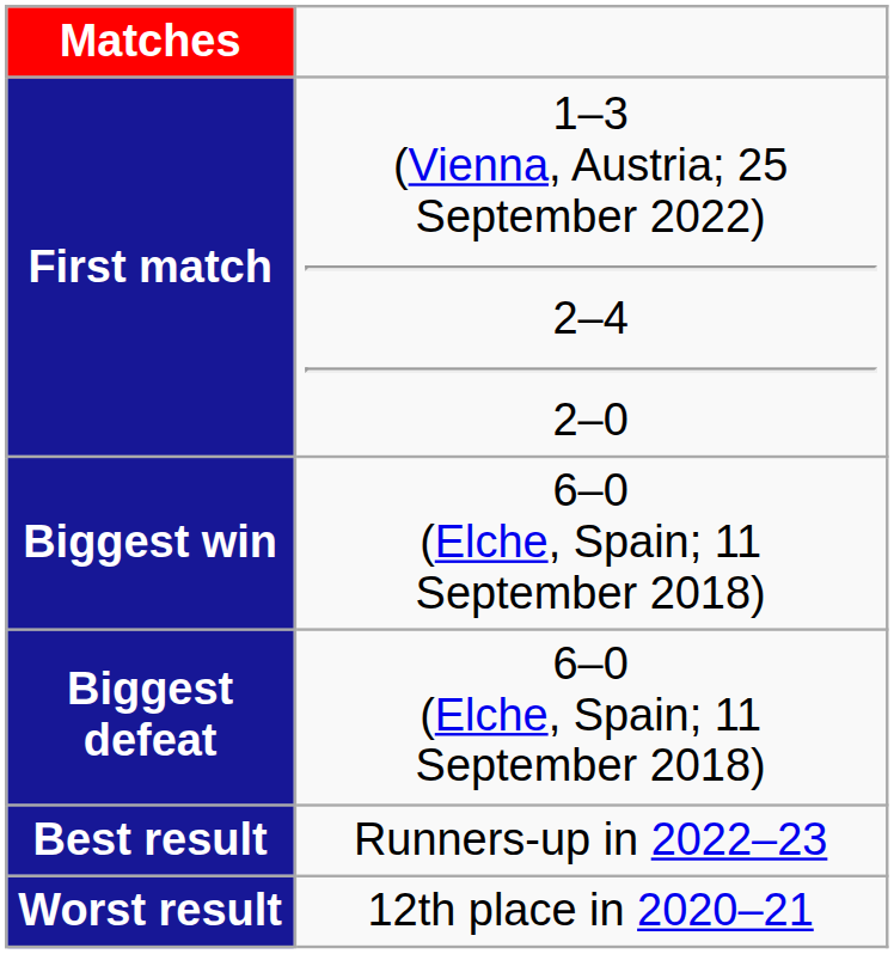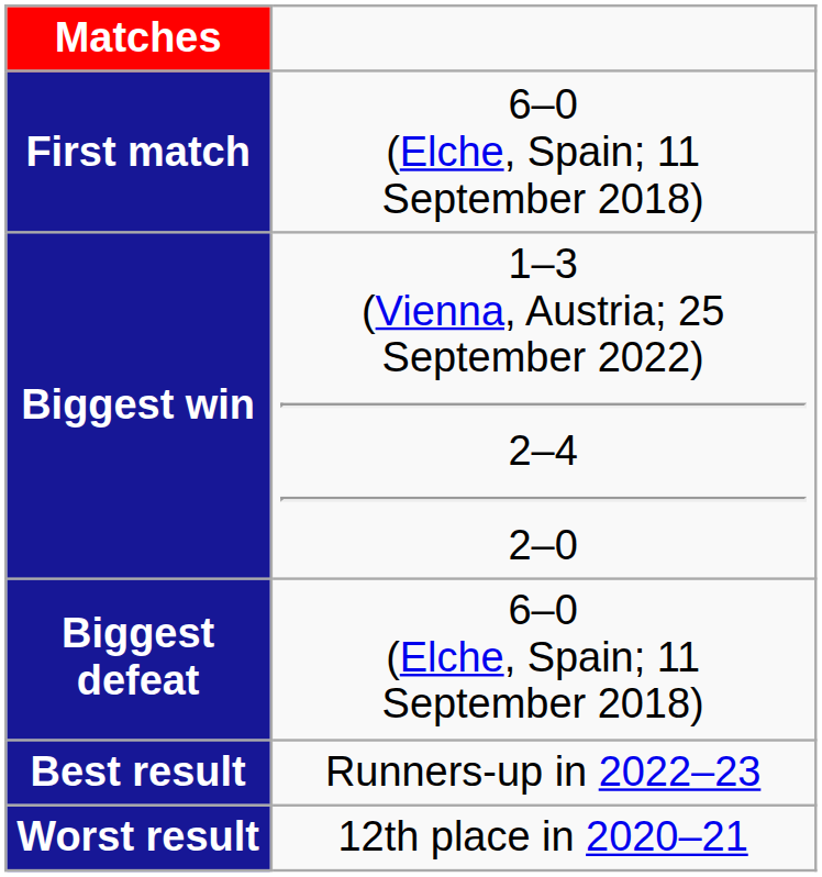First match | column 2: 1–3 (Vienna, Austria; 25 September 2022) 2–4 2–0 -> 6–0 (Elche, Spain; 11 September 2018)
Biggest win | column 2: 6–0 (Elche, Spain; 11 September 2018) -> 1–3 (Vienna, Austria; 25 September 2022) 2–4 2–0
